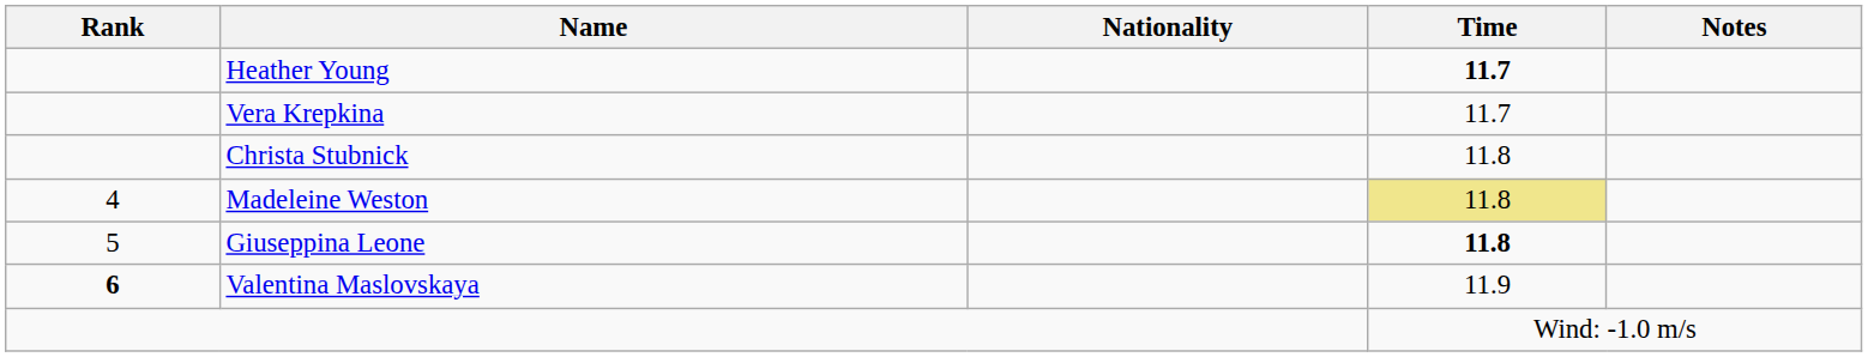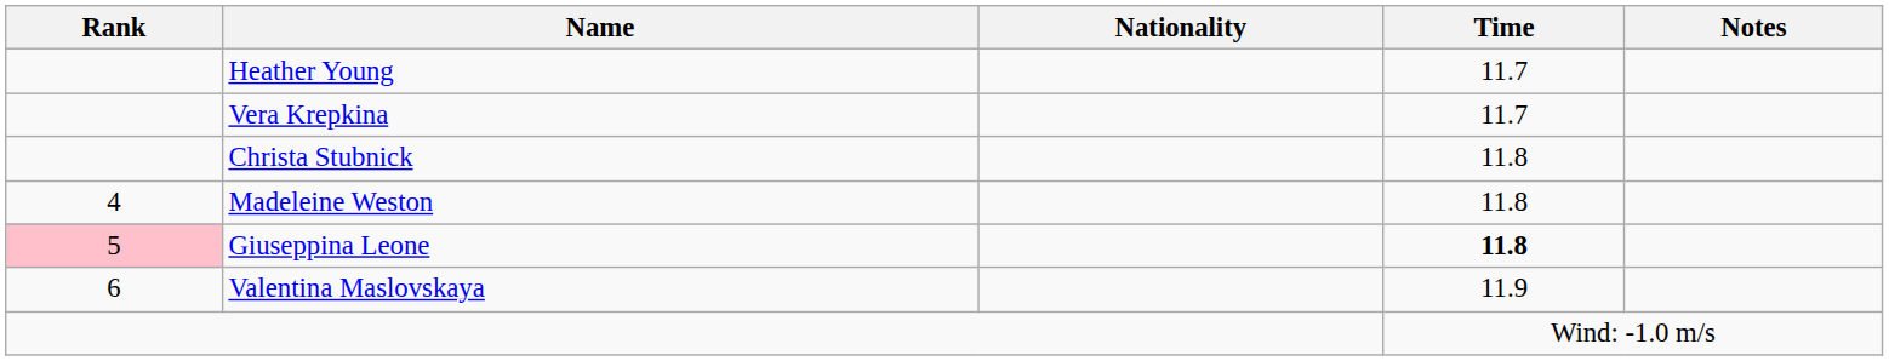Heather Young | Time: bold -> normal
Madeleine Weston | Time: khaki background -> no background
Giuseppina Leone | Rank: no background -> pink background
Valentina Maslovskaya | Rank: bold -> normal
